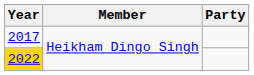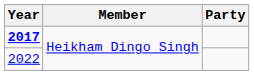2017 | Year: normal -> bold
2022 | Year: gold background -> no background
